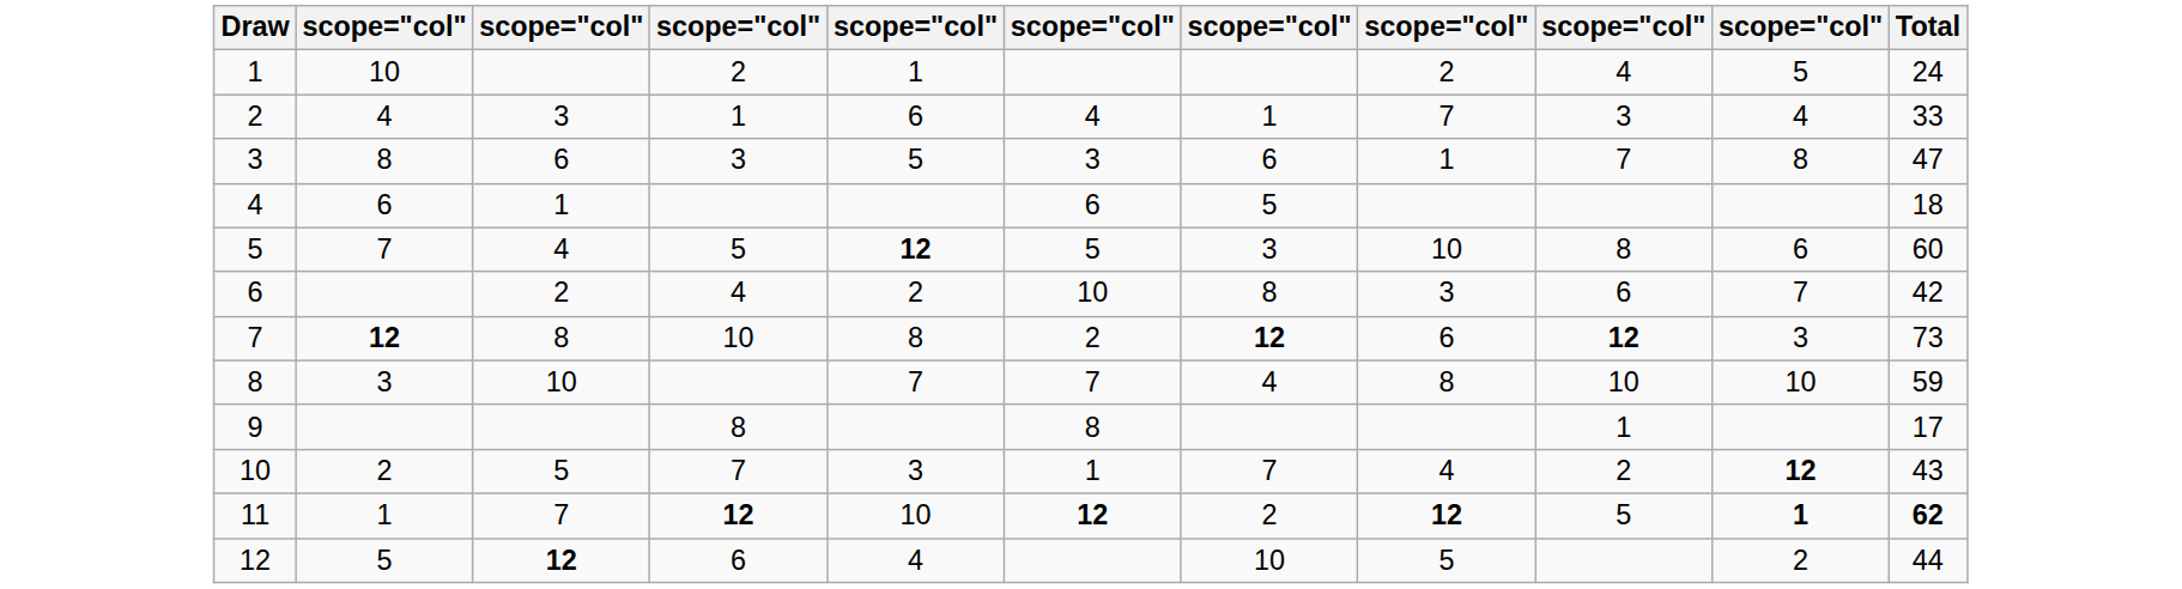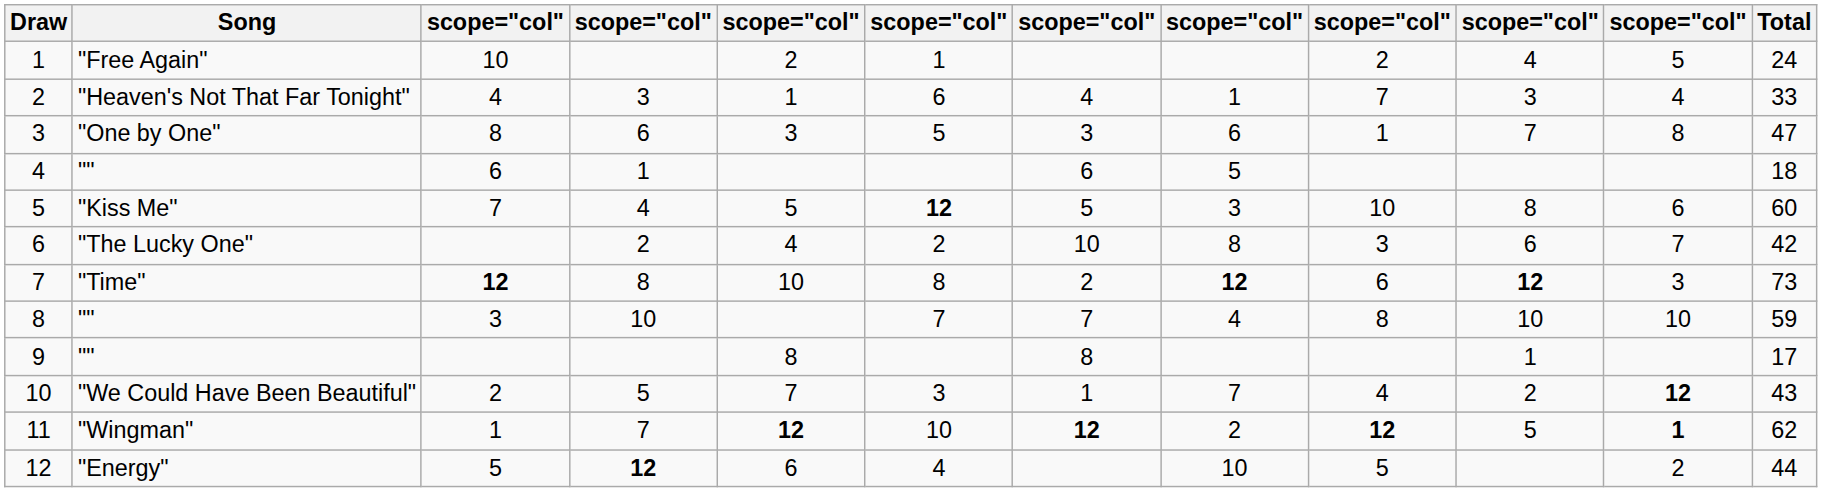+ column: Song | "Free Again" | "Heaven's Not That Far Tonight" | "One by One" | "" | "Kiss Me" | "The Lucky One" | "Time" | "" | "" | "We Could Have Been Beautiful" | "Wingman" | "Energy"
11 | Total: bold -> normal
